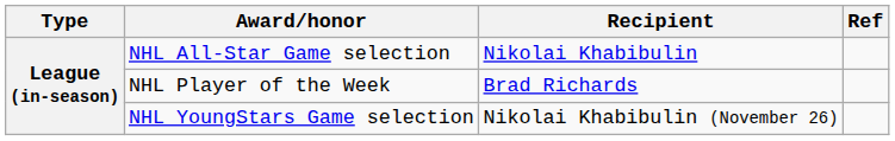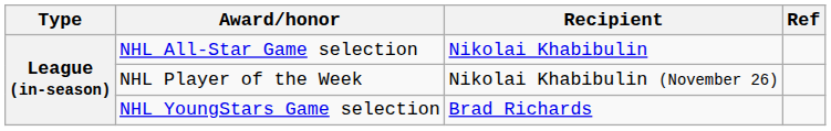NHL Player of the Week | Recipient: Brad Richards -> Nikolai Khabibulin (November 26)
NHL YoungStars Game selection | Recipient: Nikolai Khabibulin (November 26) -> Brad Richards
